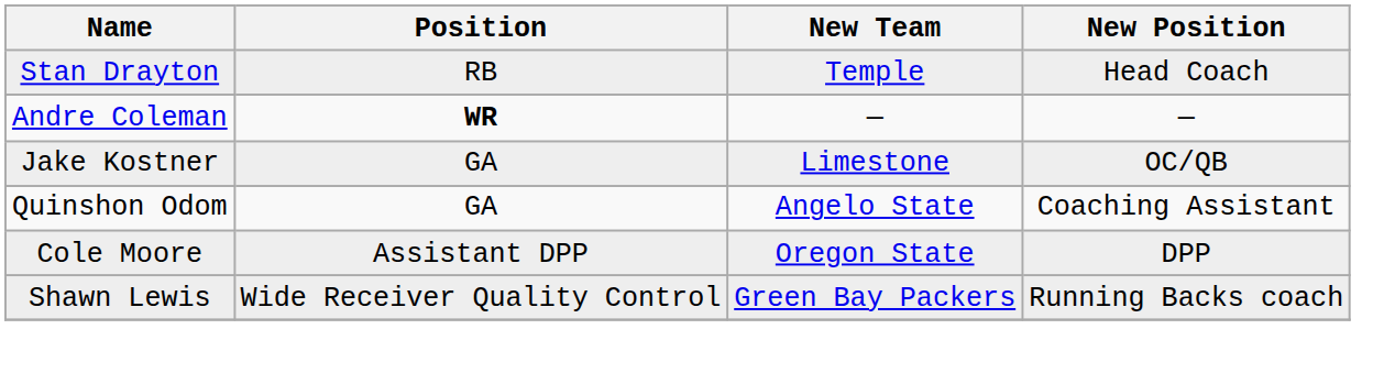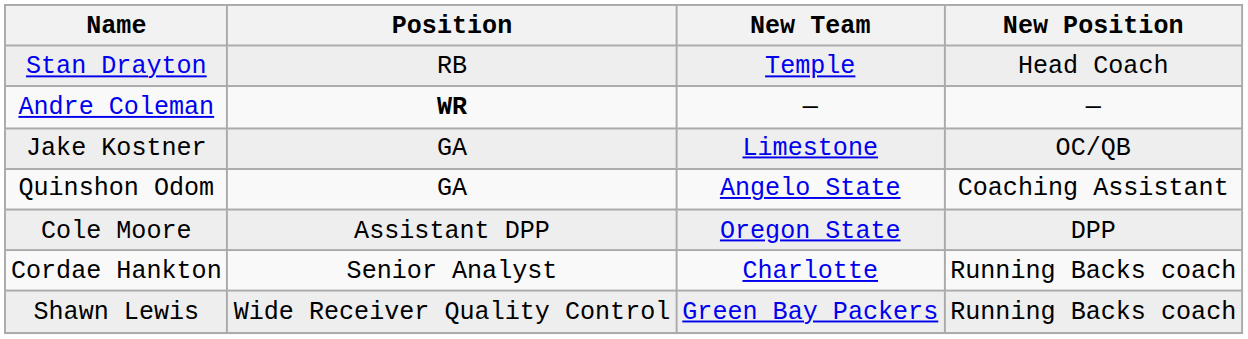+ row: Cordae Hankton | Senior Analyst | Charlotte | Running Backs coach
